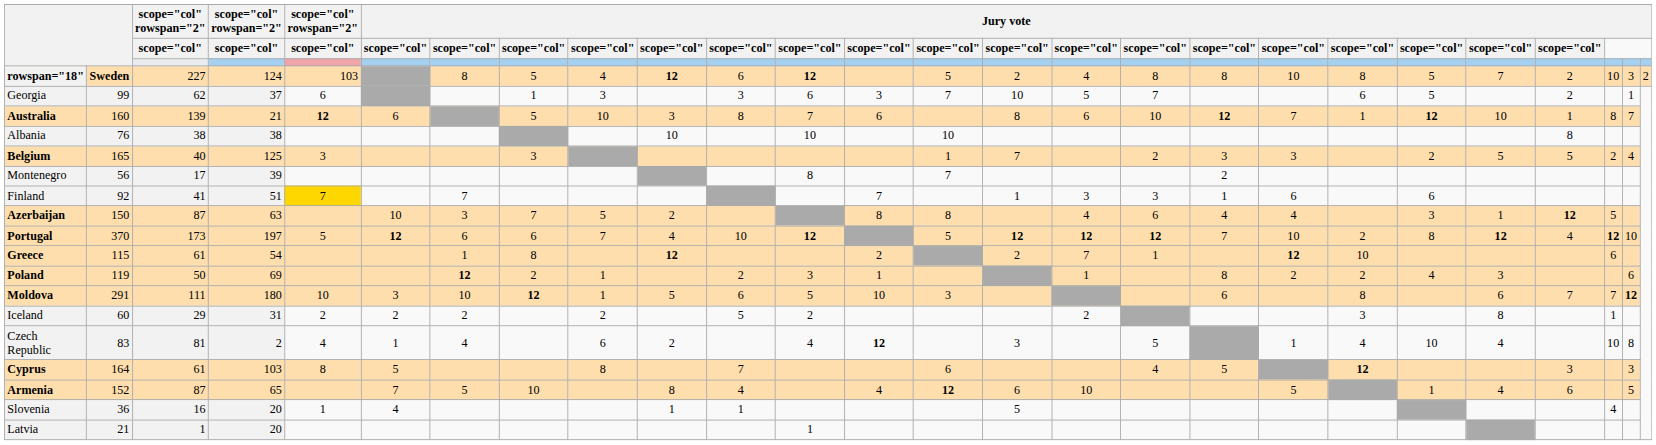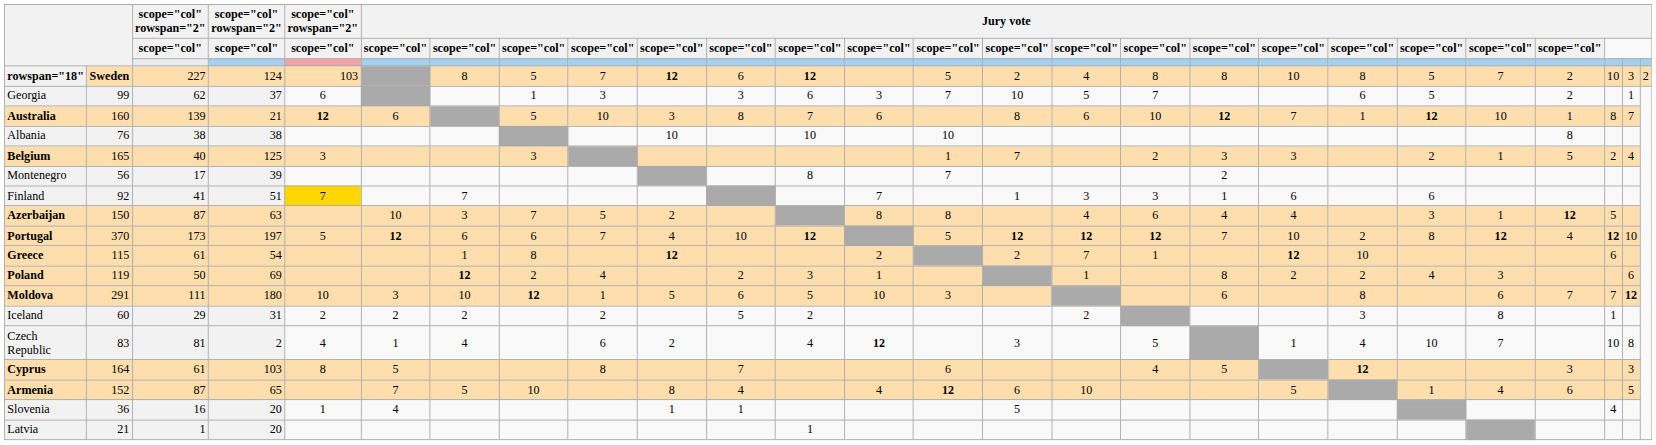rowspan="18" | column 9: 4 -> 7
Belgium | column 22: 5 -> 1
Poland | column 9: 1 -> 4
Czech Republic | column 22: 4 -> 7
